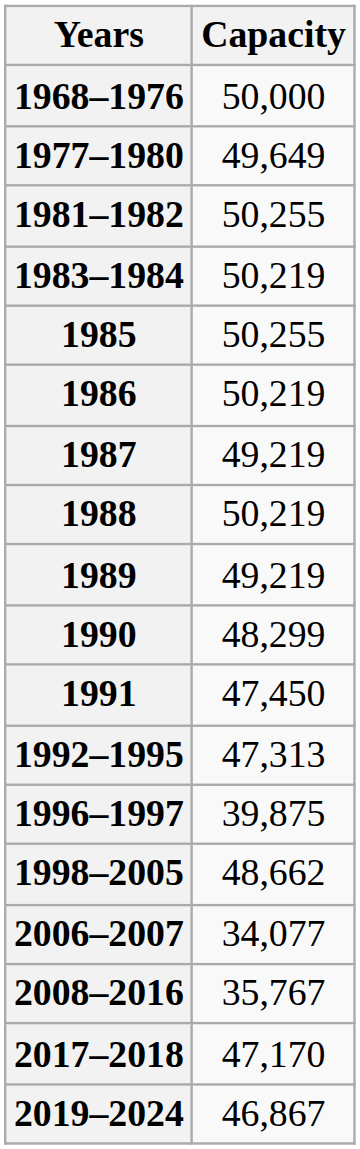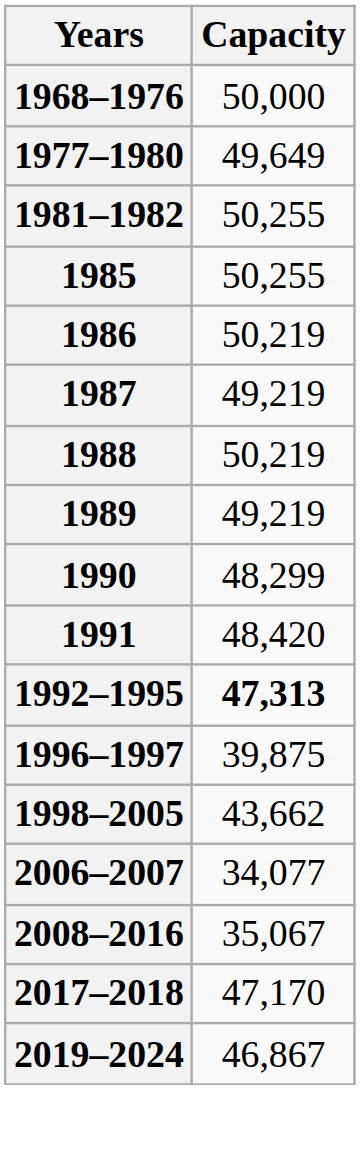- row: 1983–1984 | 50,219
1991 | Capacity: 47,450 -> 48,420
1992–1995 | Capacity: normal -> bold
1998–2005 | Capacity: 48,662 -> 43,662
2008–2016 | Capacity: 35,767 -> 35,067
